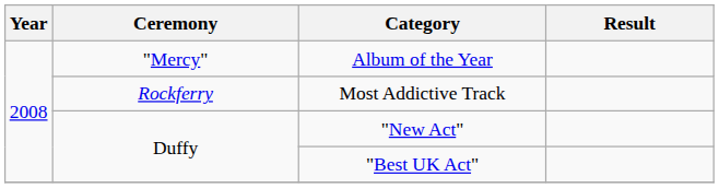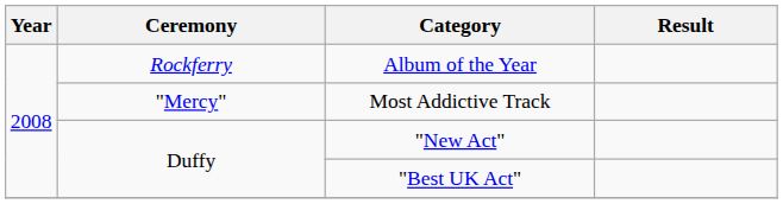Album of the Year | Ceremony: "Mercy" -> Rockferry
Most Addictive Track | Ceremony: Rockferry -> "Mercy"
